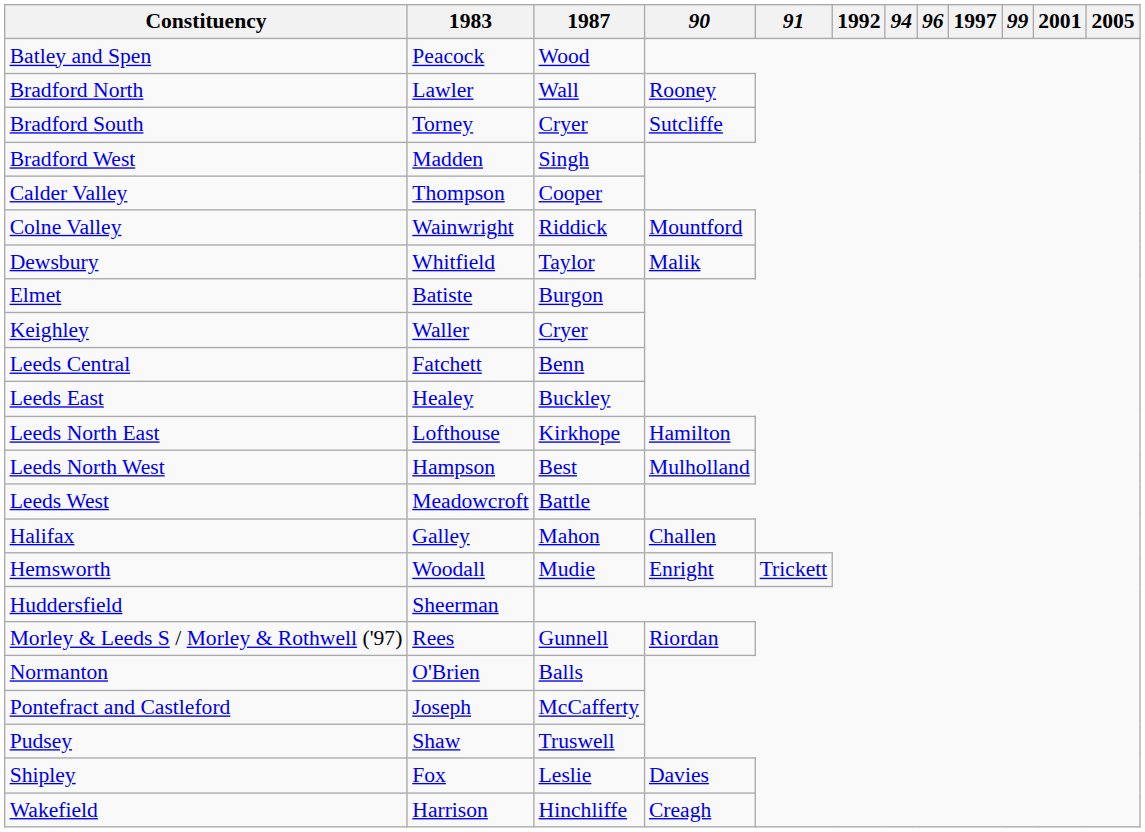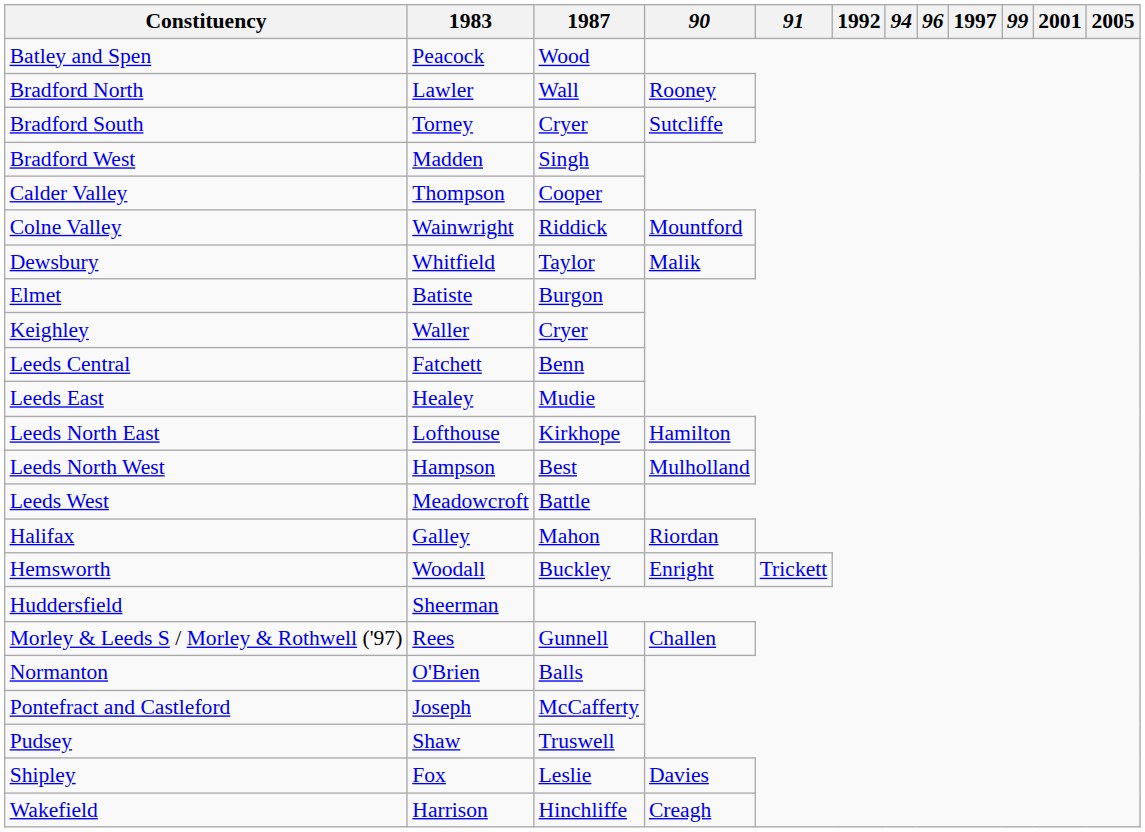Leeds East | 1987: Buckley -> Mudie
Halifax | 90: Challen -> Riordan
Hemsworth | 1987: Mudie -> Buckley
Morley & Leeds S / Morley & Rothwell ('97) | 90: Riordan -> Challen
